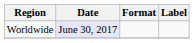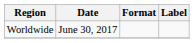Worldwide | Date: lavender background -> no background
